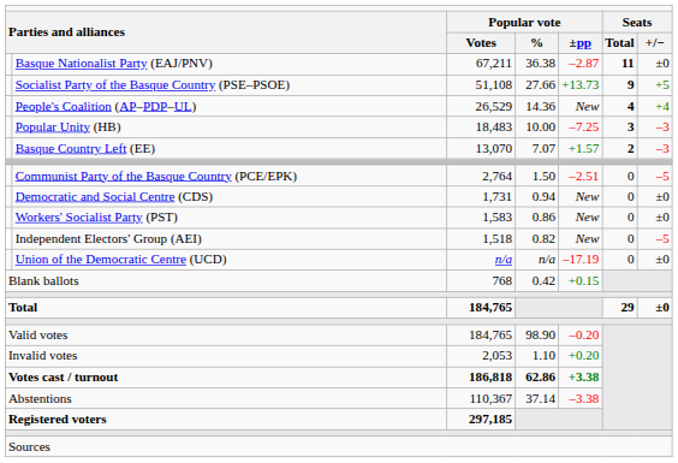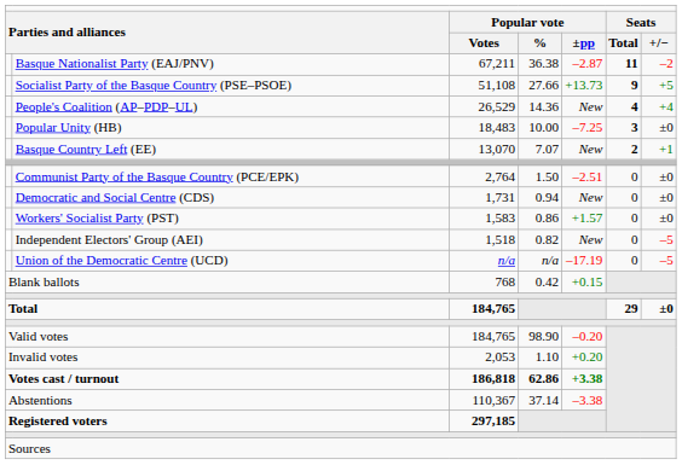Basque Nationalist Party (EAJ/PNV) | column 7: ±0 -> –2
Popular Unity (HB) | column 7: –3 -> ±0
Basque Country Left (EE) | column 5: +1.57 -> New
Basque Country Left (EE) | column 7: –3 -> +1
Communist Party of the Basque Country (PCE/EPK) | column 7: –5 -> ±0
Workers' Socialist Party (PST) | column 5: New -> +1.57
Union of the Democratic Centre (UCD) | column 7: ±0 -> –5
